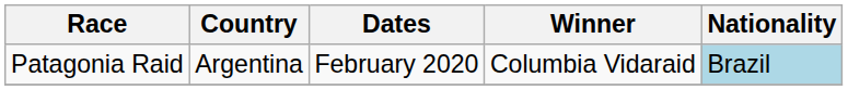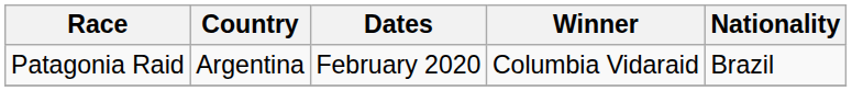Patagonia Raid | Nationality: lightblue background -> no background
